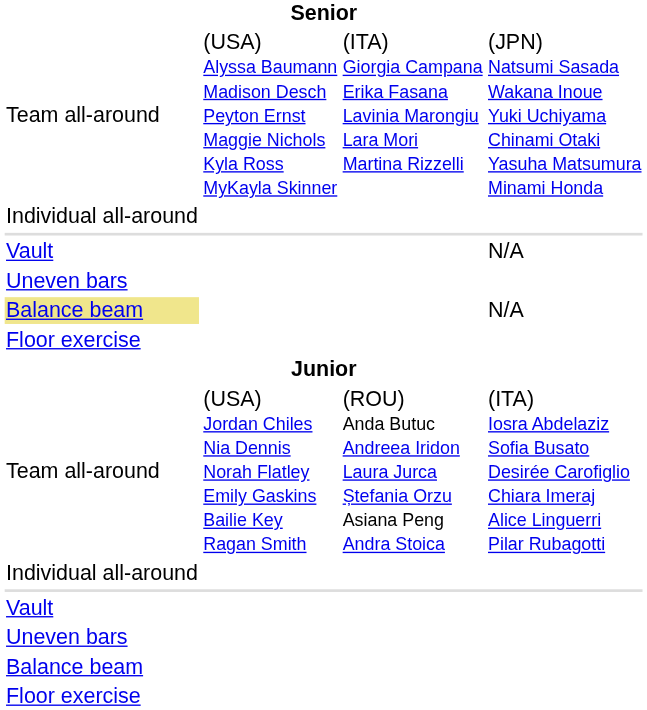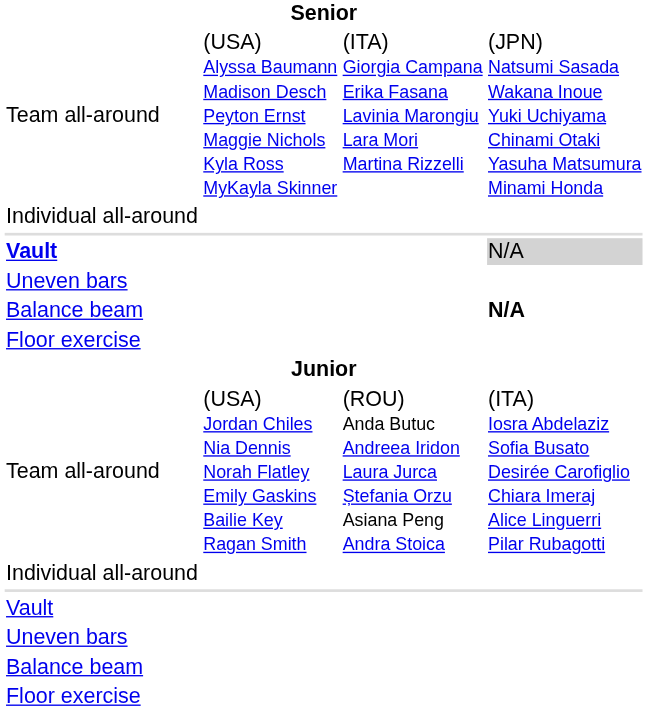Vault / N/A | column 1: normal -> bold
Vault / N/A | column 4: no background -> lightgrey background
Balance beam / N/A | column 1: khaki background -> no background
Balance beam / N/A | column 4: normal -> bold
